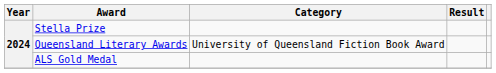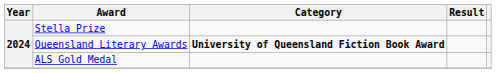Queensland Literary Awards | Category: normal -> bold
